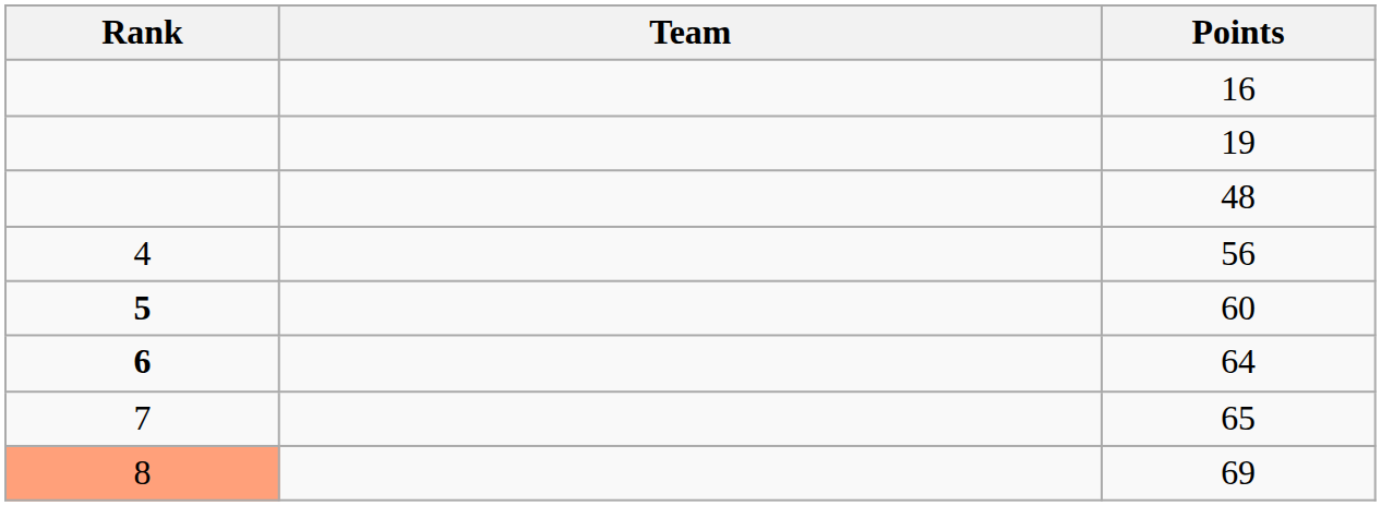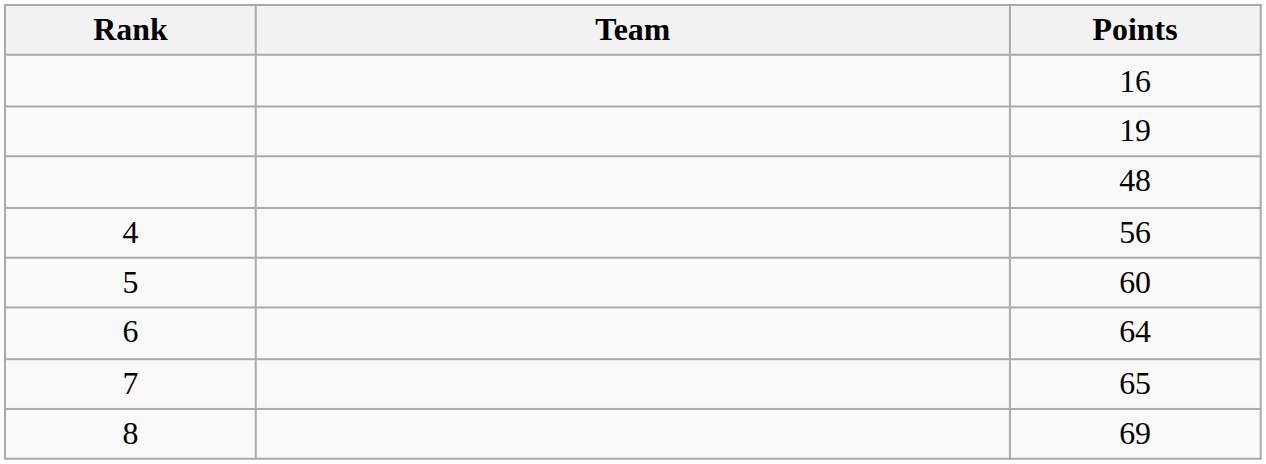60 | Rank: bold -> normal
64 | Rank: bold -> normal
69 | Rank: lightsalmon background -> no background
